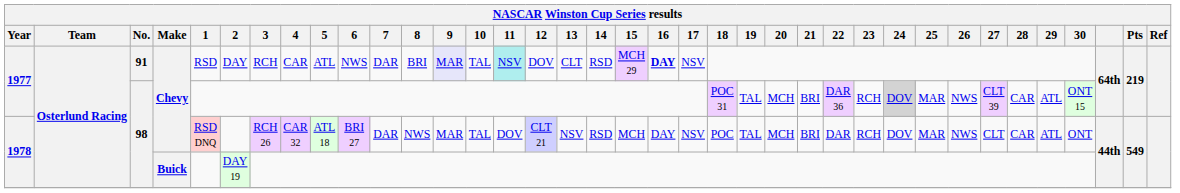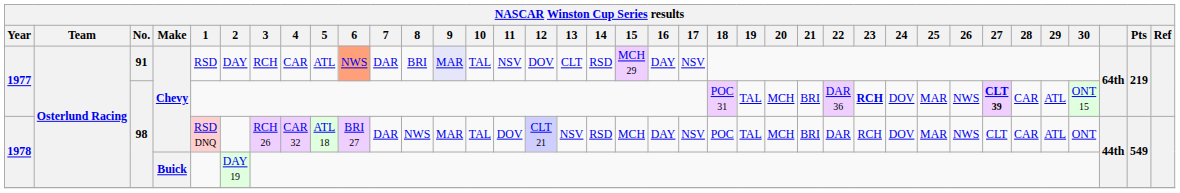1977 / 91 | 6: no background -> lightsalmon background
1977 / 91 | 11: paleturquoise background -> no background
1977 / 91 | 16: bold -> normal
1977 / 98 | 23: normal -> bold
1977 / 98 | 24: lightgrey background -> no background
1977 / 98 | 27: normal -> bold
